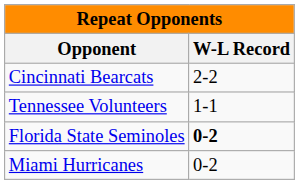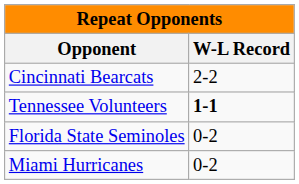Tennessee Volunteers | W-L Record: normal -> bold
Florida State Seminoles | W-L Record: bold -> normal
